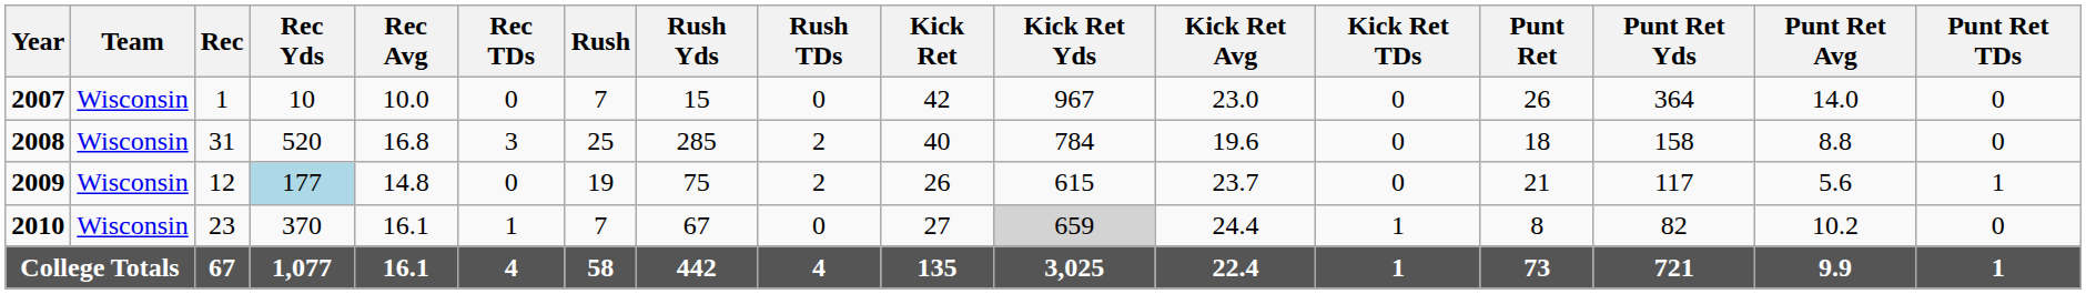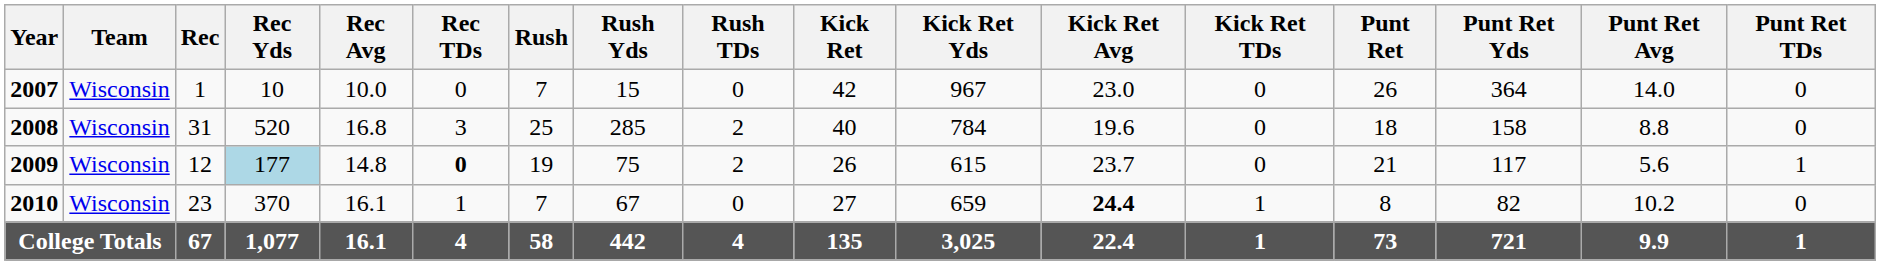2009 | Rec TDs: normal -> bold
2010 | Kick Ret Yds: lightgrey background -> no background
2010 | Kick Ret Avg: normal -> bold
